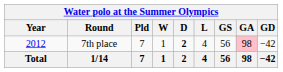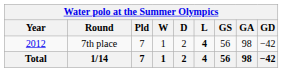7th place | D: bold -> normal
7th place | L: normal -> bold
7th place | GA: pink background -> no background
